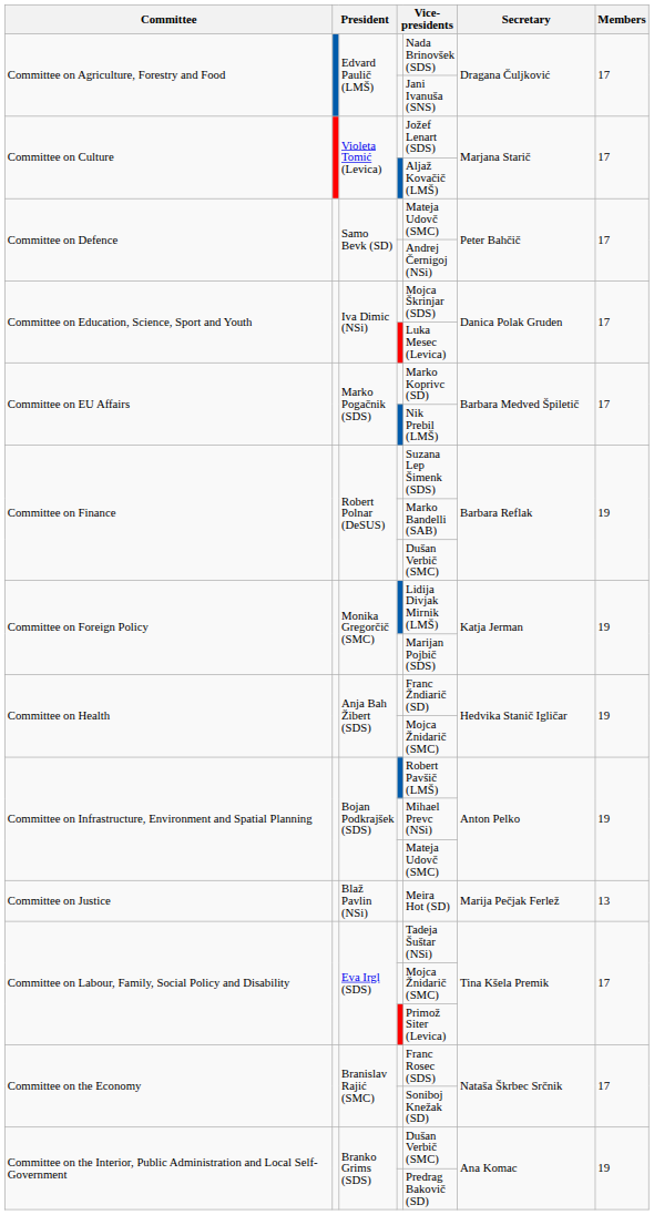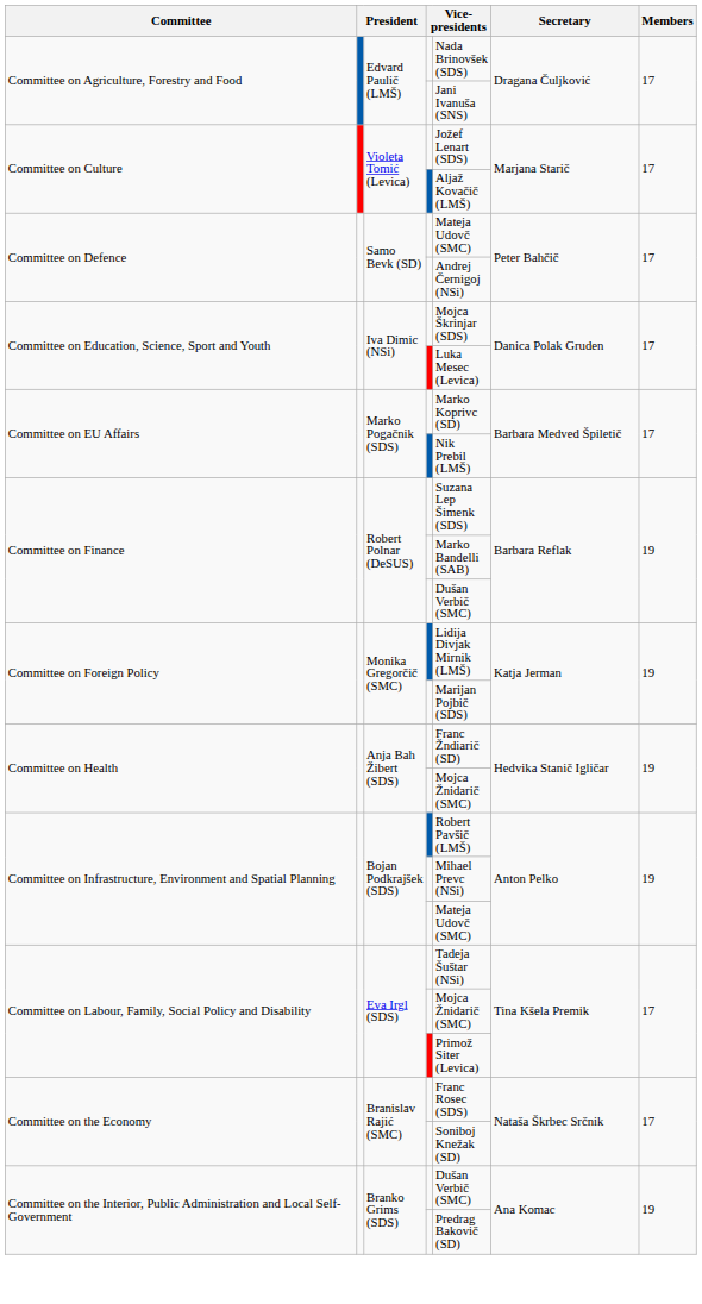- row: Committee on Justice | Blaž Pavlin (NSi) | Meira Hot (SD) | Marija Pečjak Ferlež | 13
